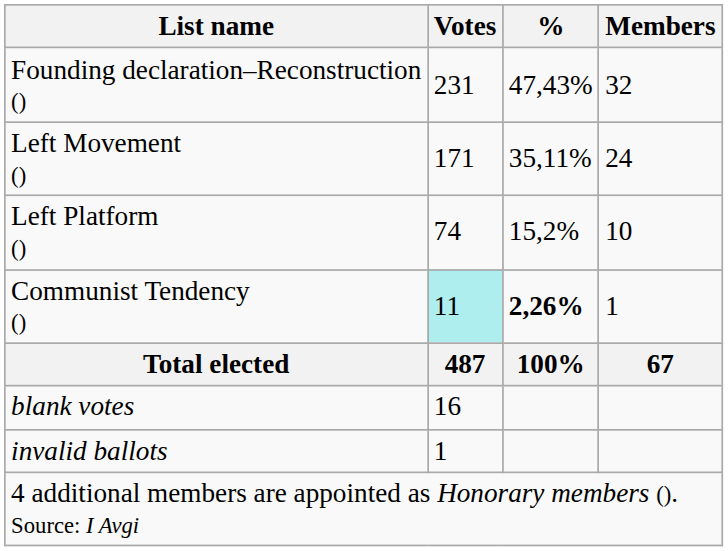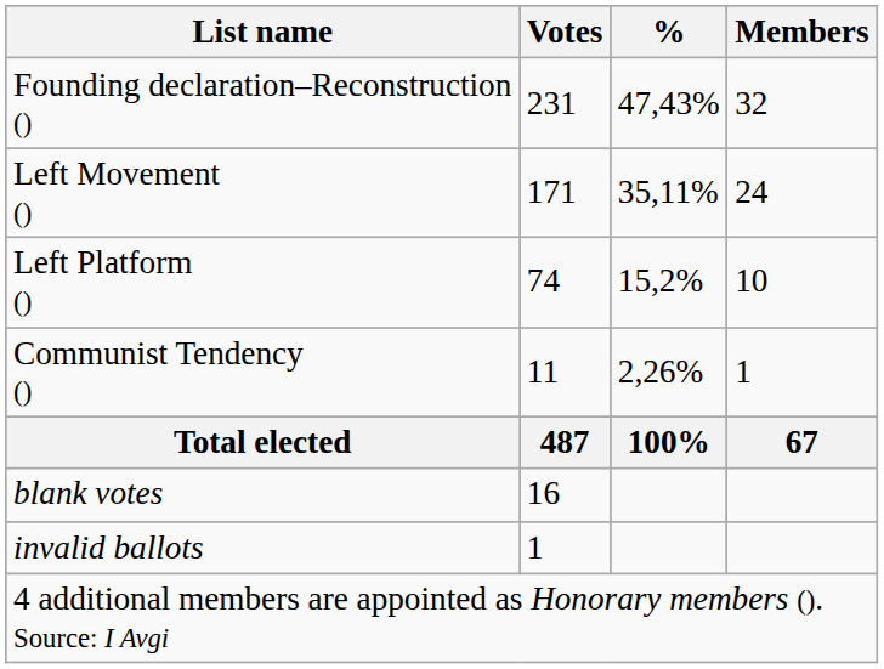Communist Tendency () | Votes: paleturquoise background -> no background
Communist Tendency () | %: bold -> normal
